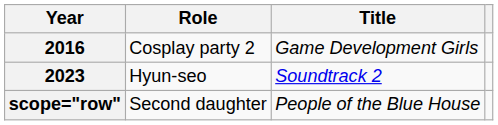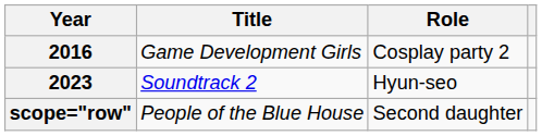columns swapped: Title <-> Role
